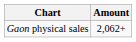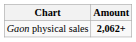Gaon physical sales | Amount: normal -> bold
